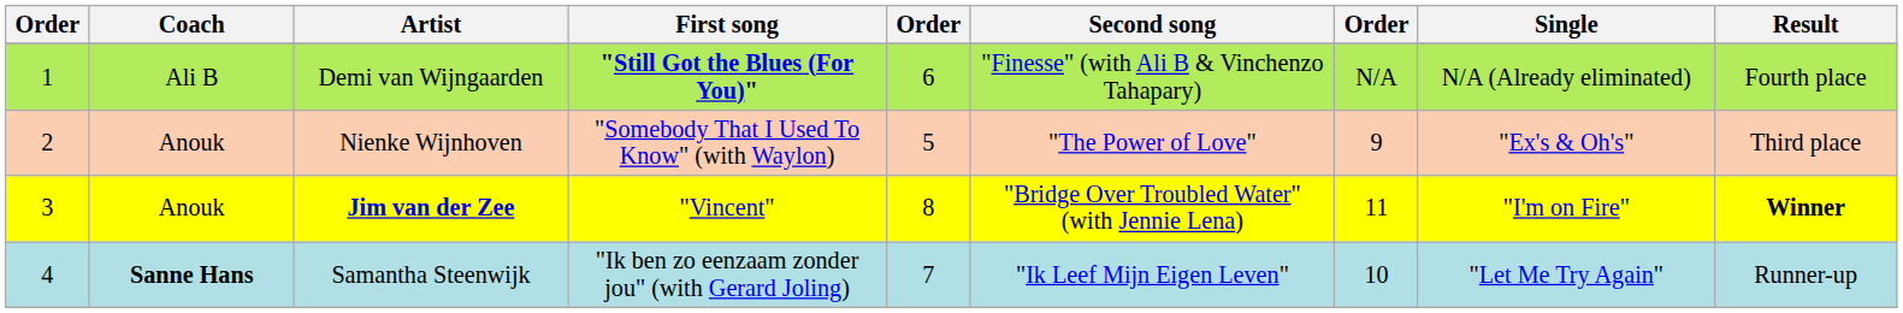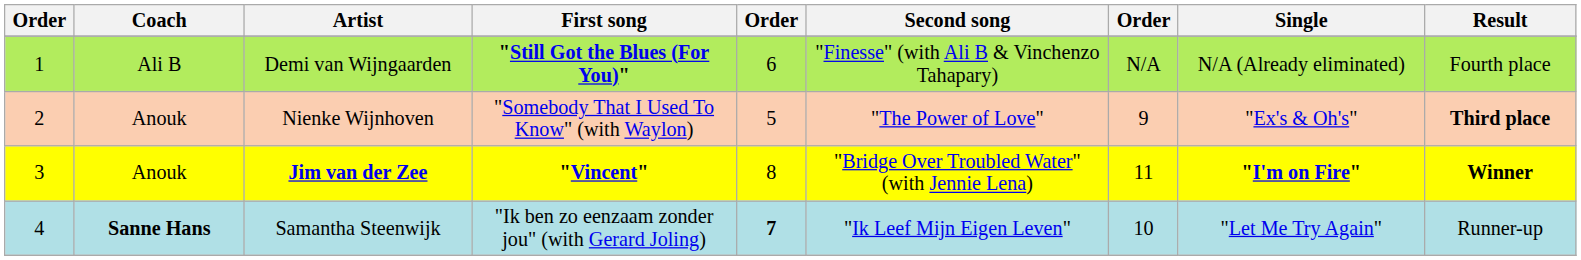Nienke Wijnhoven | Result: normal -> bold
Jim van der Zee | First song: normal -> bold
Jim van der Zee | Single: normal -> bold
Samantha Steenwijk | column 5: normal -> bold
